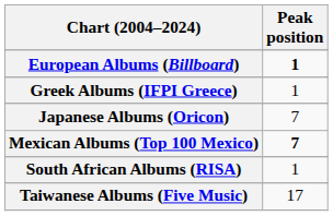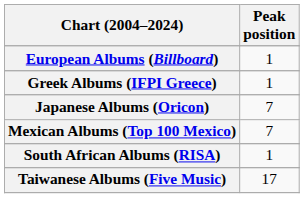European Albums (Billboard) | Peak position: bold -> normal
Mexican Albums (Top 100 Mexico) | Peak position: bold -> normal
